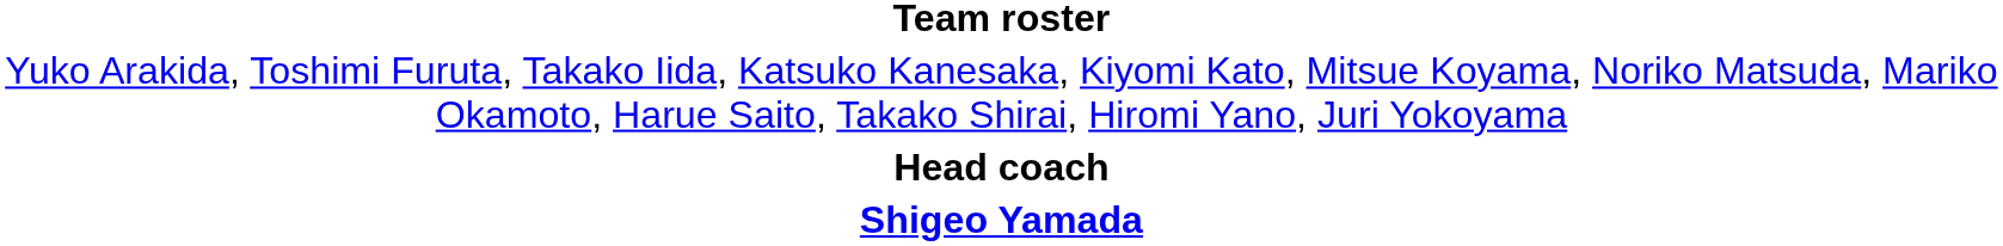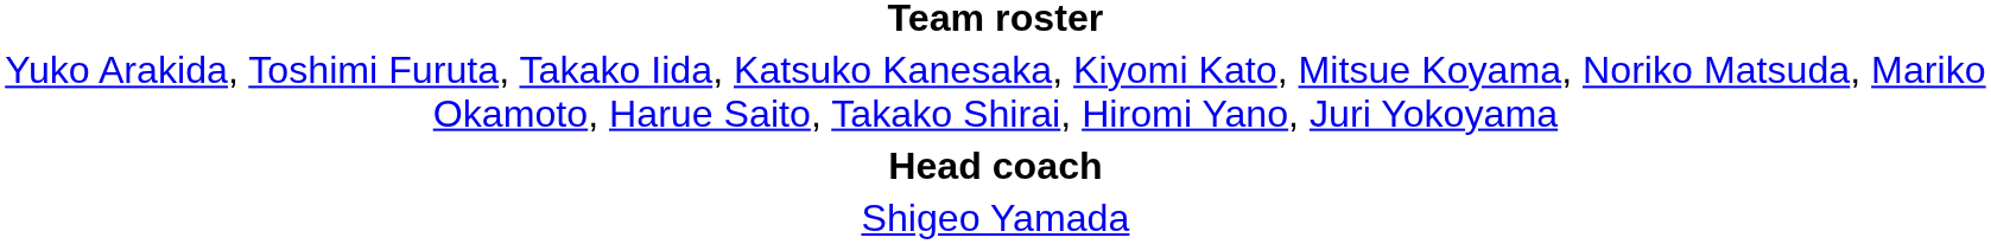row 4 | column 1: bold -> normal
